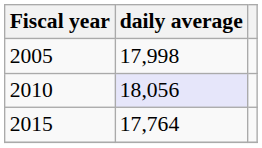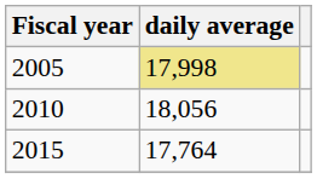2005 | daily average: no background -> khaki background
2010 | daily average: lavender background -> no background
